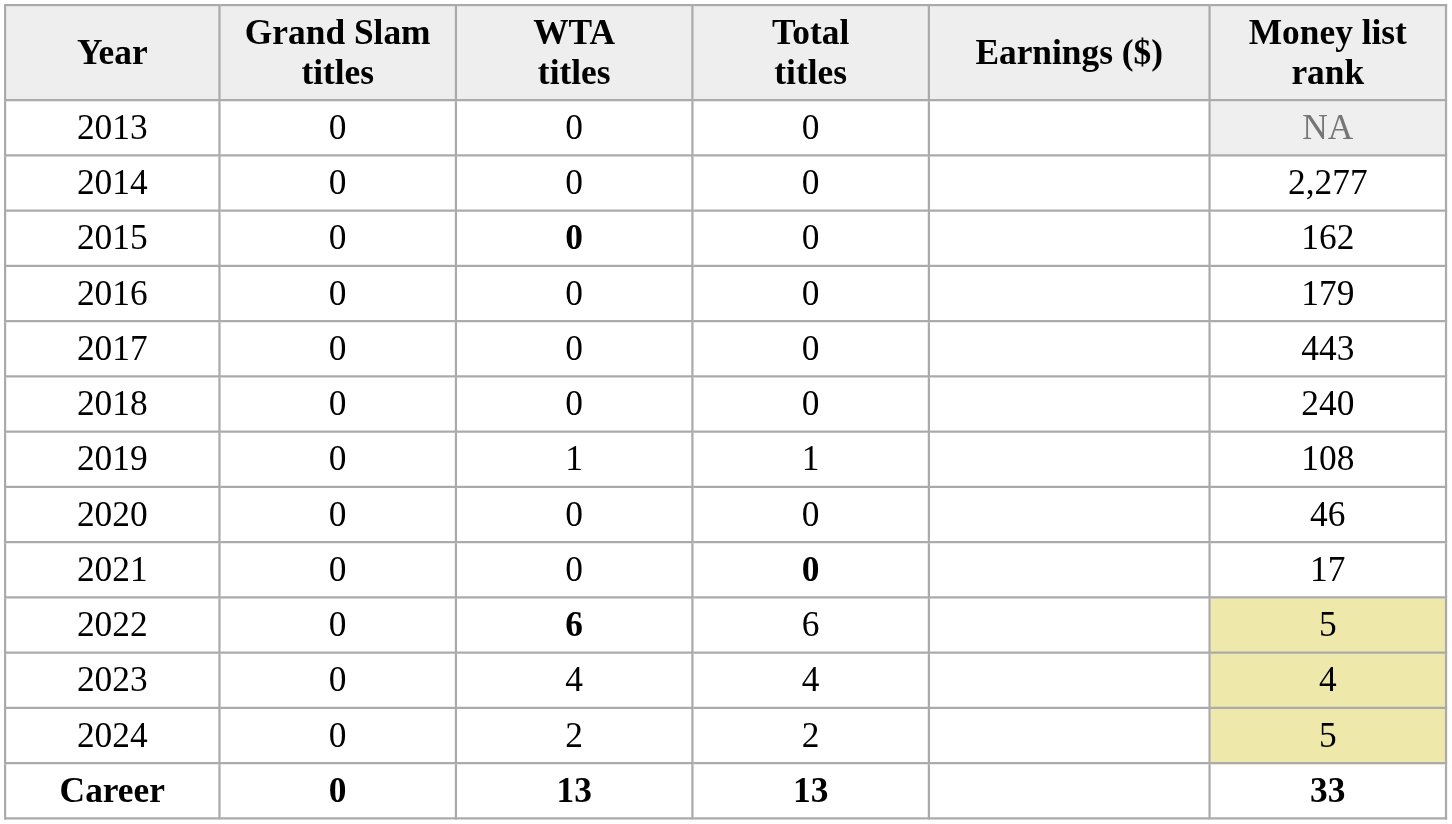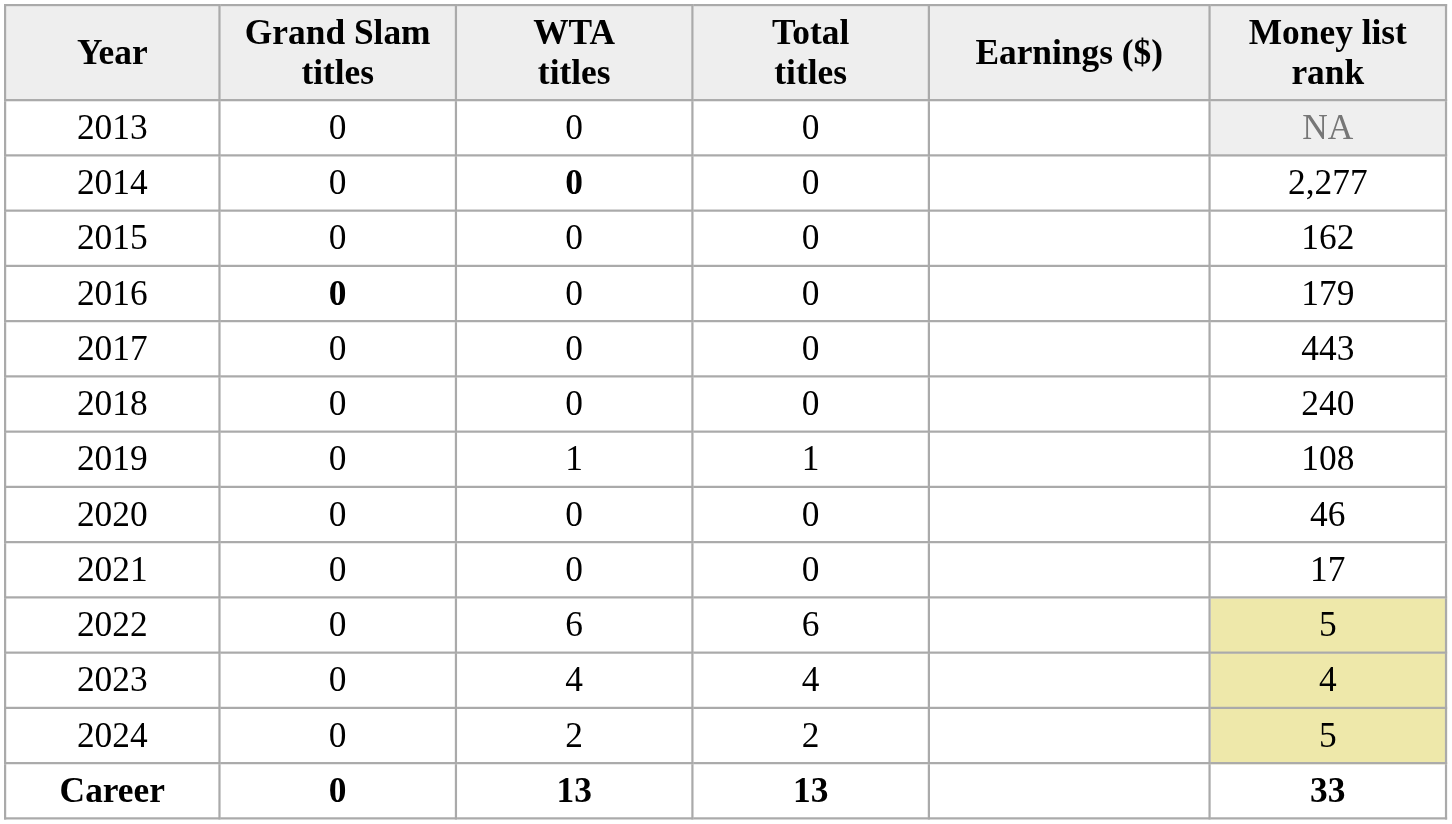2014 | column 3: normal -> bold
2015 | column 3: bold -> normal
2016 | column 2: normal -> bold
2021 | column 4: bold -> normal
2022 | column 3: bold -> normal
